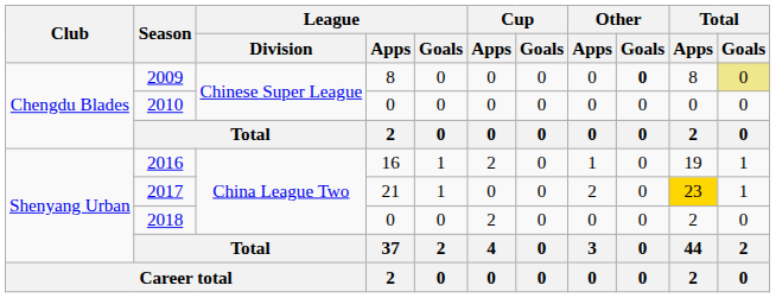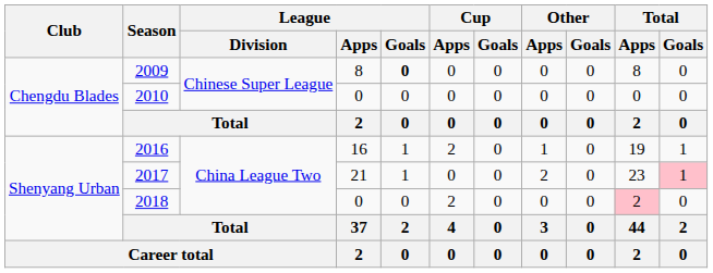2009 | League / Goals: normal -> bold
2009 | Other / Goals: bold -> normal
2009 | Total / Goals: khaki background -> no background
2017 | Total / Apps: gold background -> no background
2017 | Total / Goals: no background -> pink background
2018 | Total / Apps: no background -> pink background
